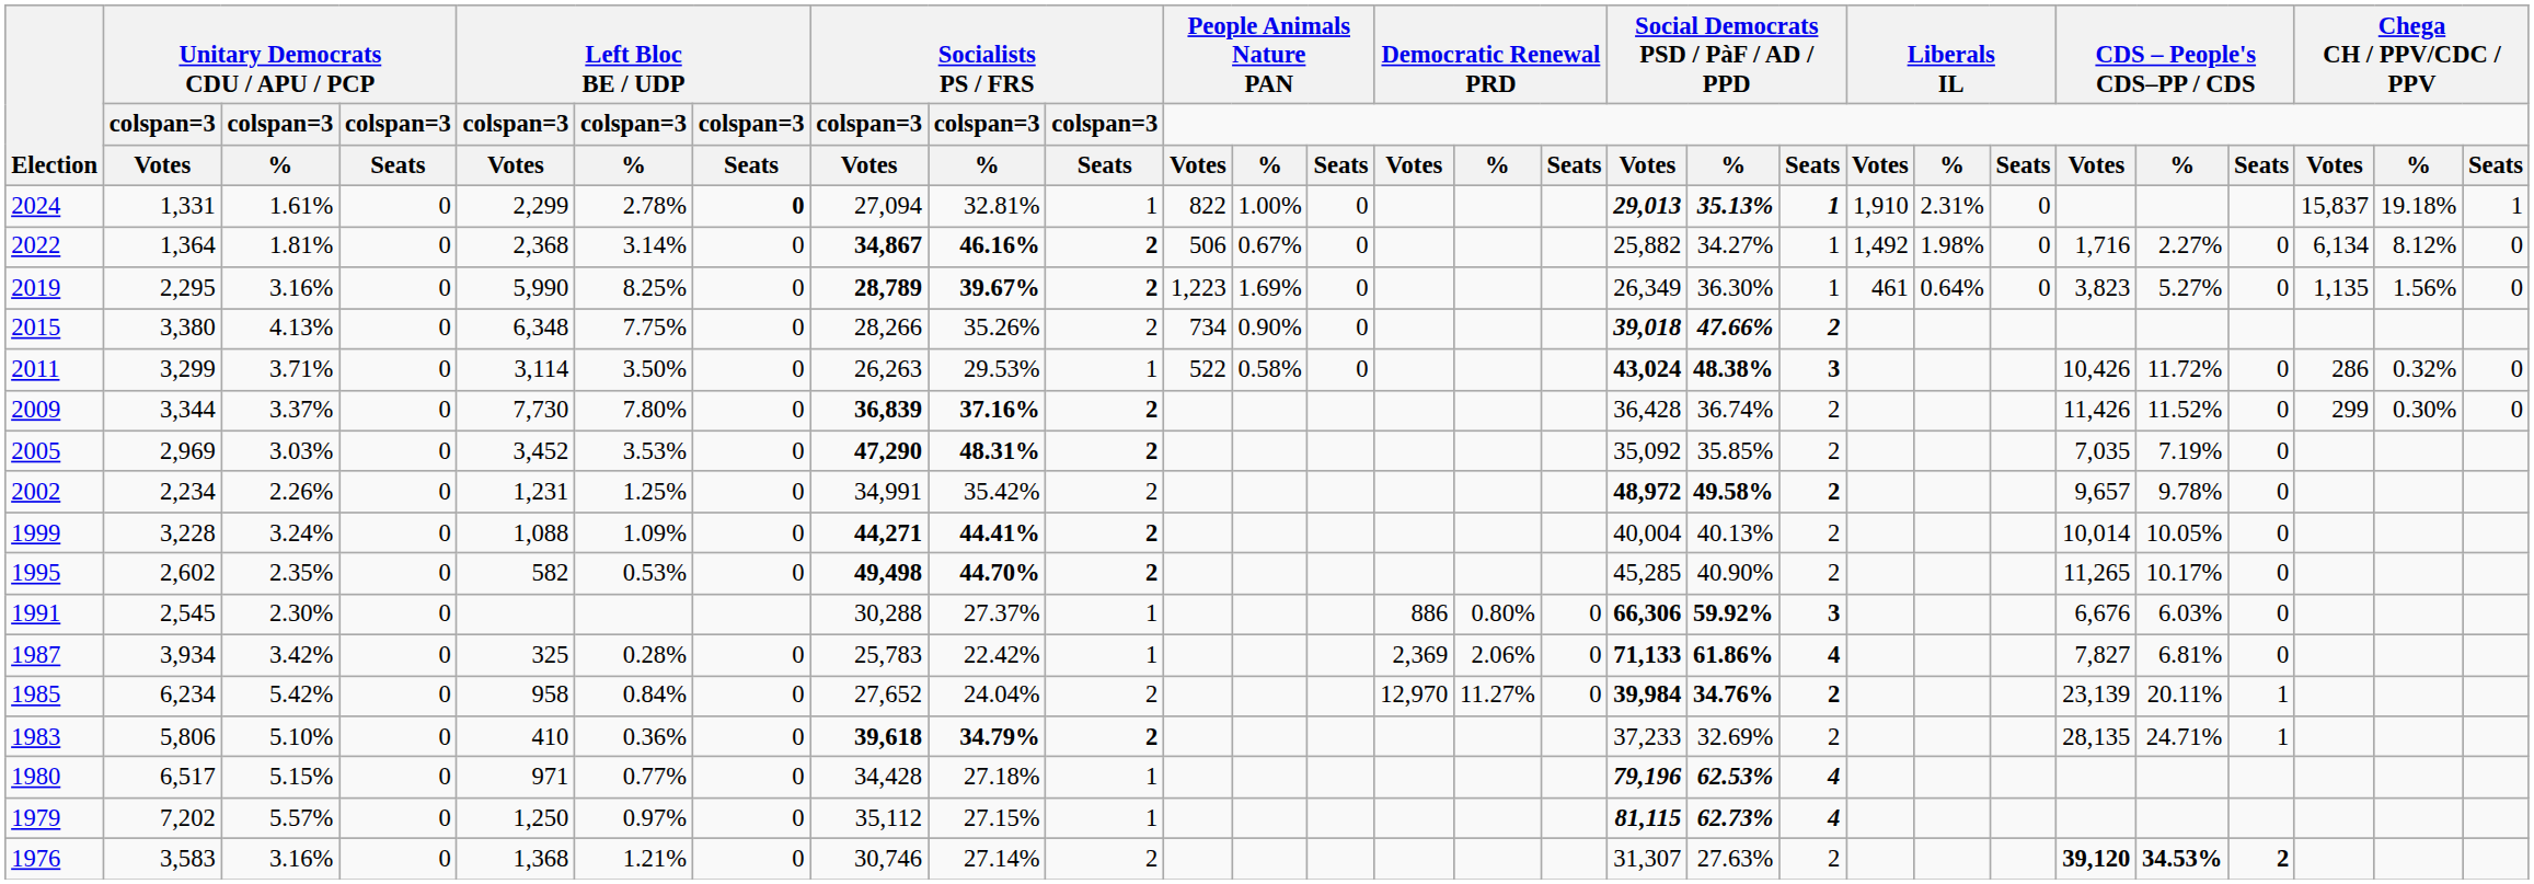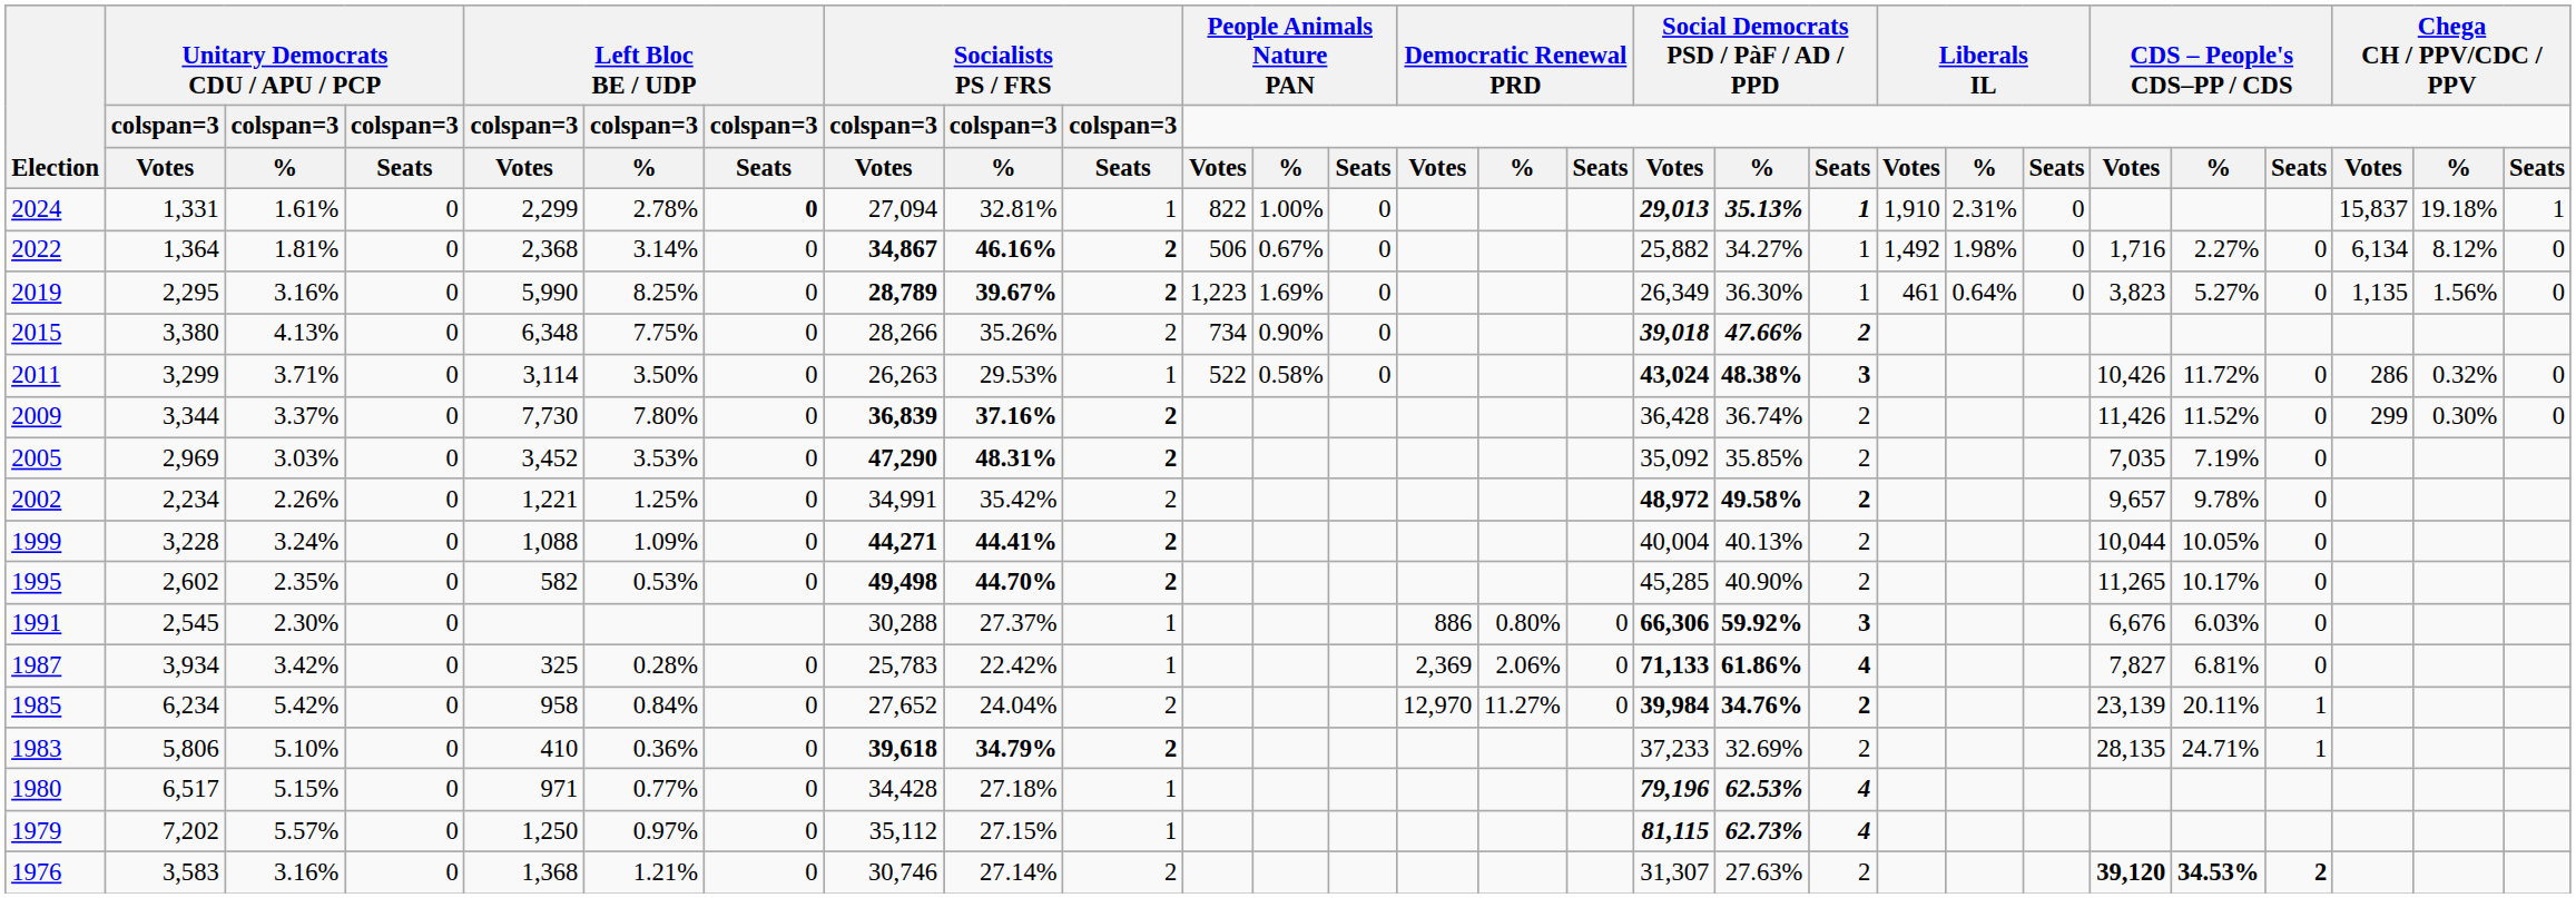2002 | Left Bloc BE / UDP / colspan=3 / Votes: 1,231 -> 1,221
1999 | CDS – People's CDS–PP / CDS / Votes: 10,014 -> 10,044
